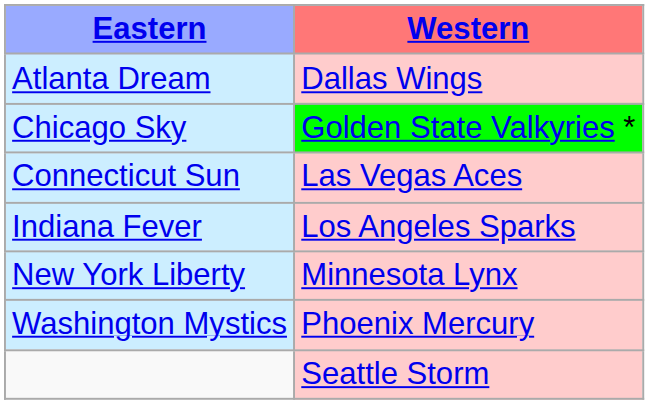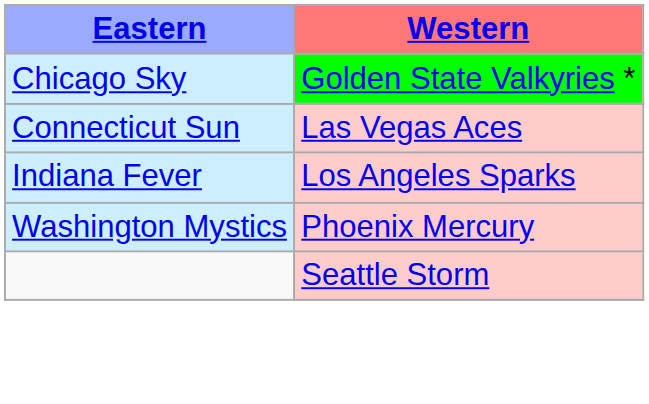- row: Atlanta Dream | Dallas Wings
- row: New York Liberty | Minnesota Lynx
